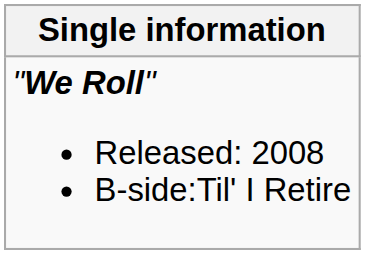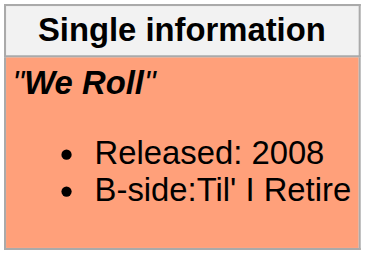row 2 | column 1: no background -> lightsalmon background
